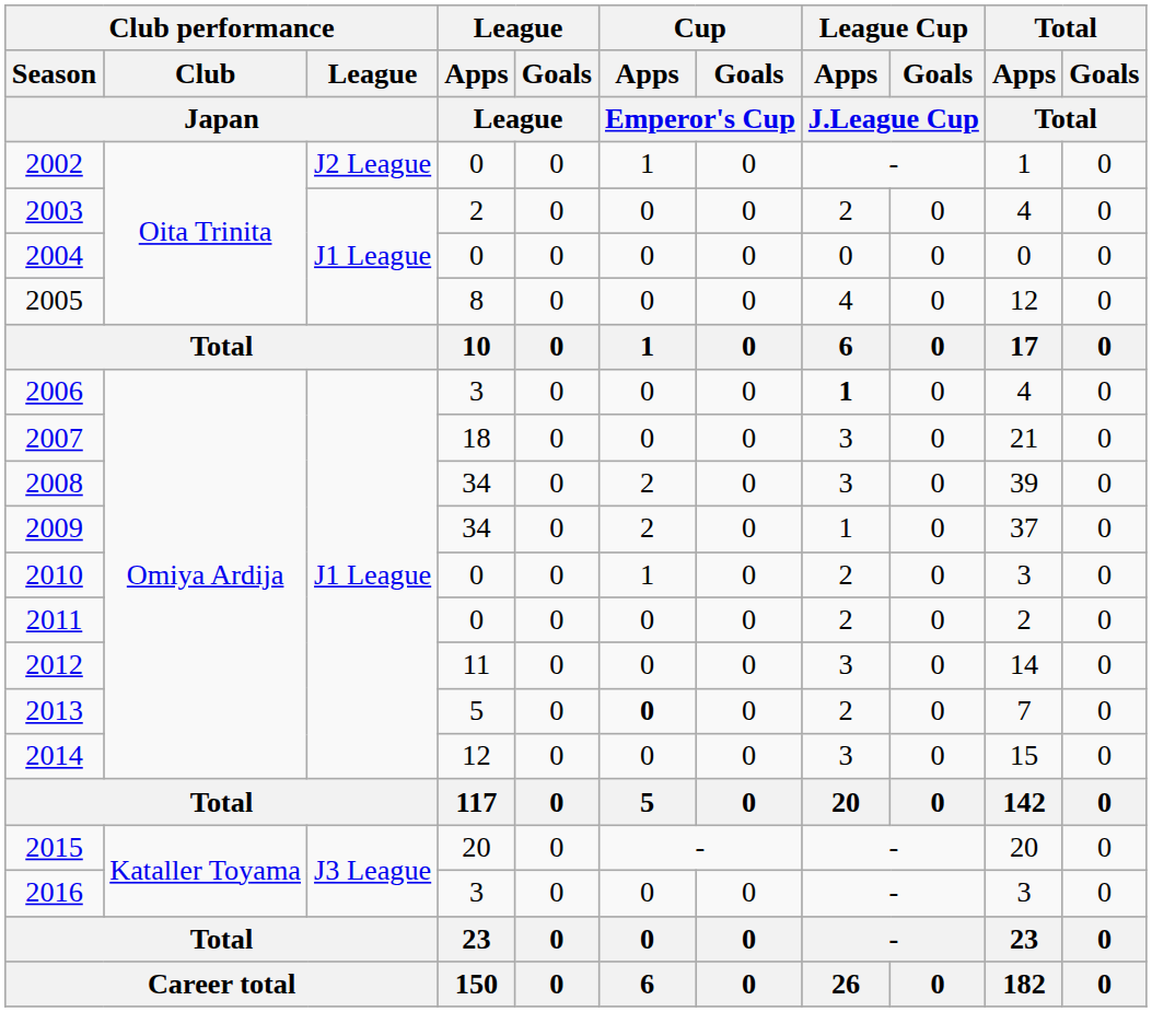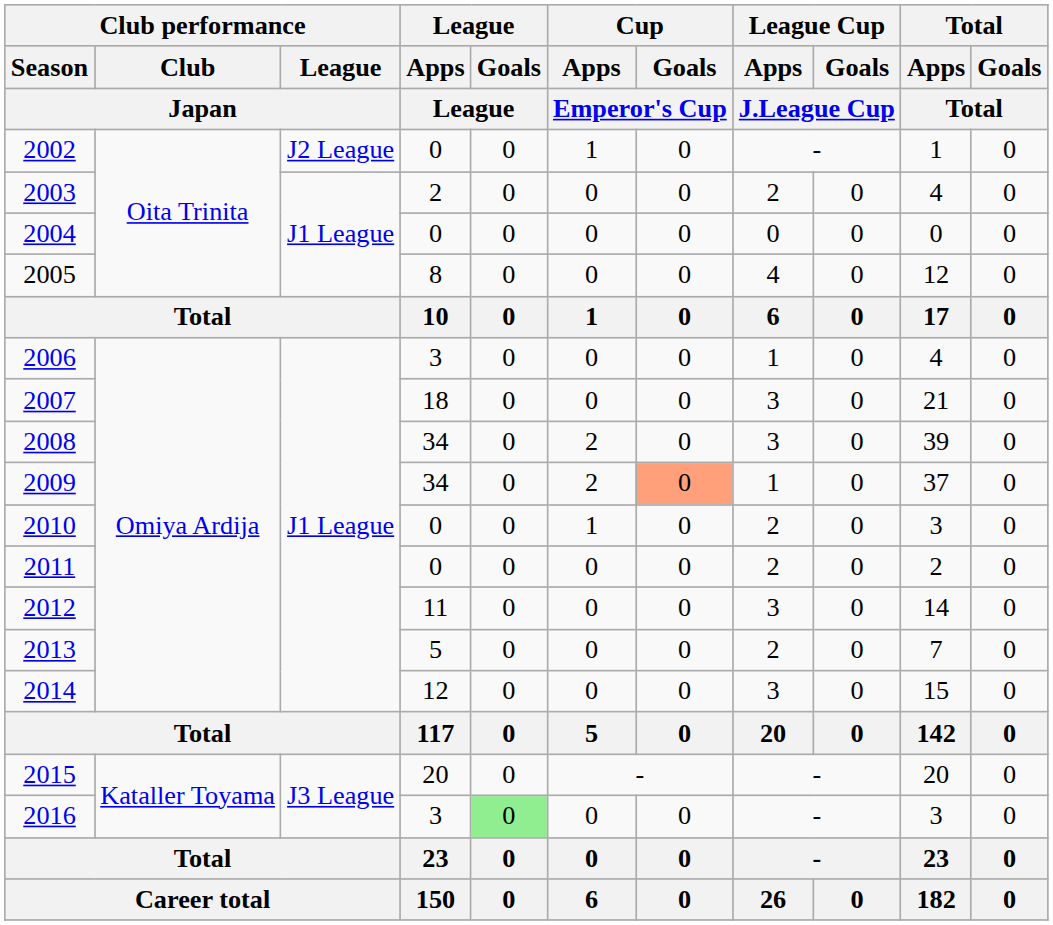2006 | League Cup / Apps / J.League Cup: bold -> normal
2009 | Cup / Goals / Emperor's Cup: no background -> lightsalmon background
2013 | Cup / Apps / Emperor's Cup: bold -> normal
2016 | League / Goals / League: no background -> lightgreen background
